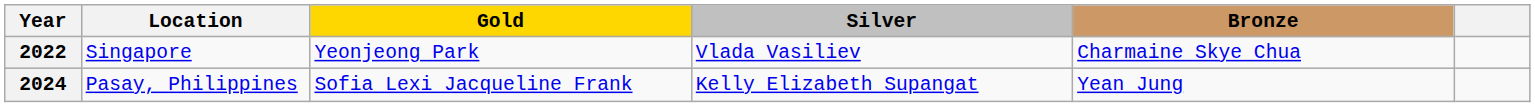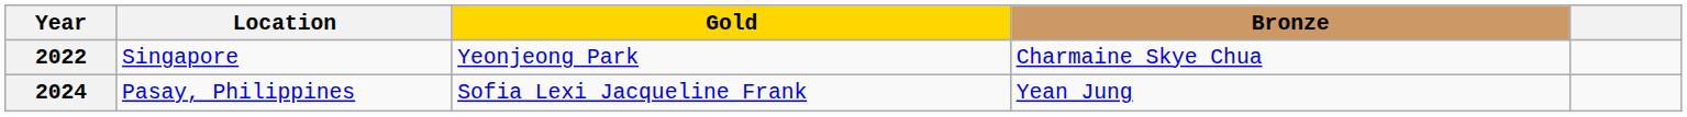- column: Silver | Vlada Vasiliev | Kelly Elizabeth Supangat
